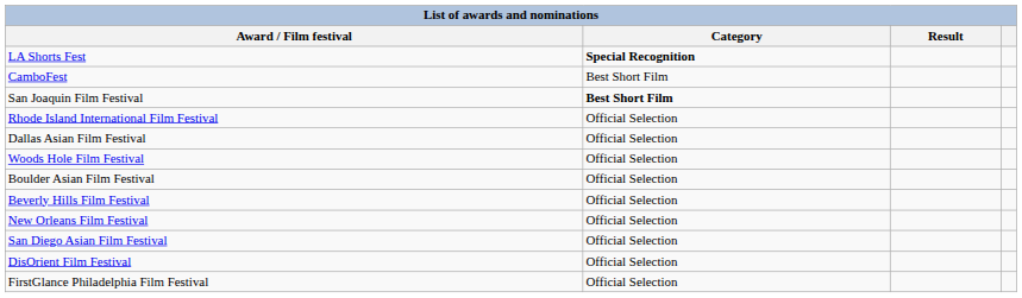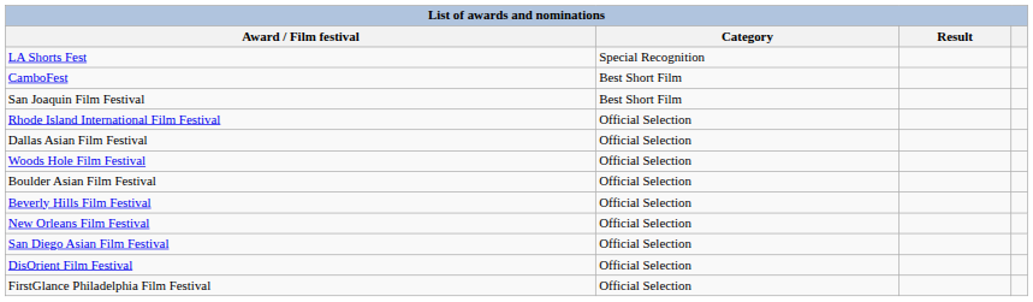LA Shorts Fest | Category: bold -> normal
San Joaquin Film Festival | Category: bold -> normal
